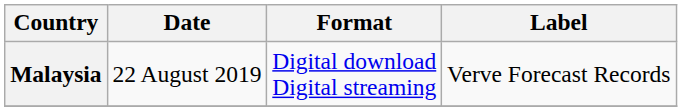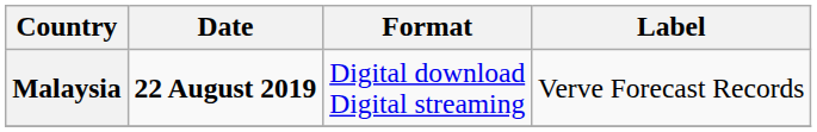Malaysia | Date: normal -> bold
